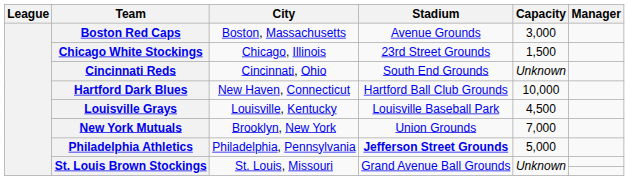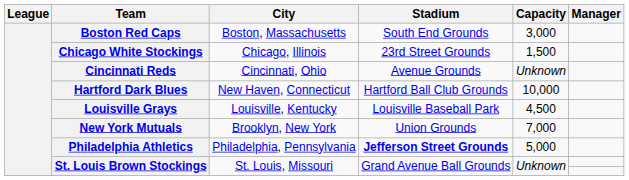Boston Red Caps | Stadium: Avenue Grounds -> South End Grounds
Cincinnati Reds | Stadium: South End Grounds -> Avenue Grounds
